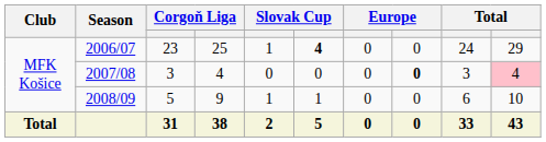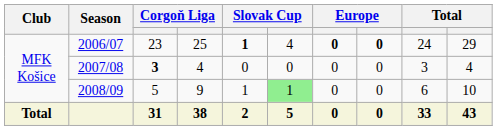2006/07 | column 5: normal -> bold
2006/07 | column 6: bold -> normal
2006/07 | column 7: normal -> bold
2006/07 | column 8: normal -> bold
2007/08 | column 3: normal -> bold
2007/08 | column 8: bold -> normal
2007/08 | column 10: pink background -> no background
2008/09 | column 6: no background -> lightgreen background
